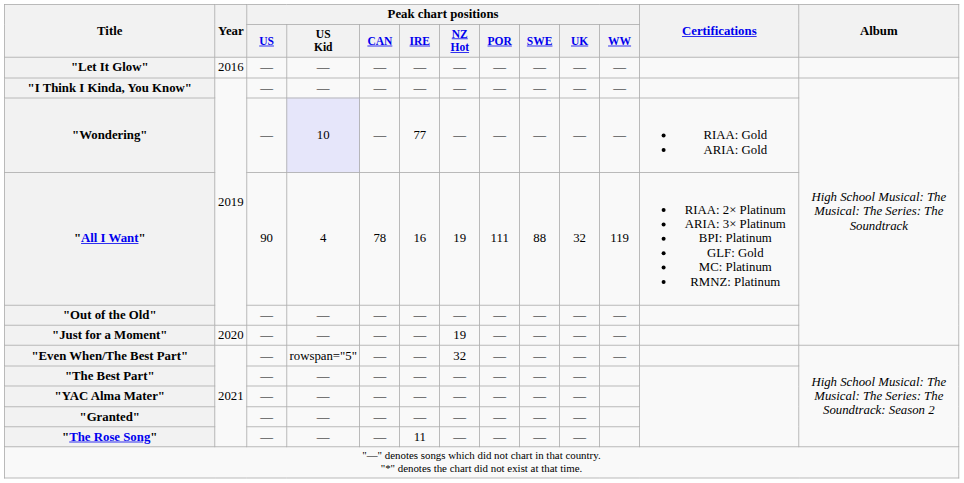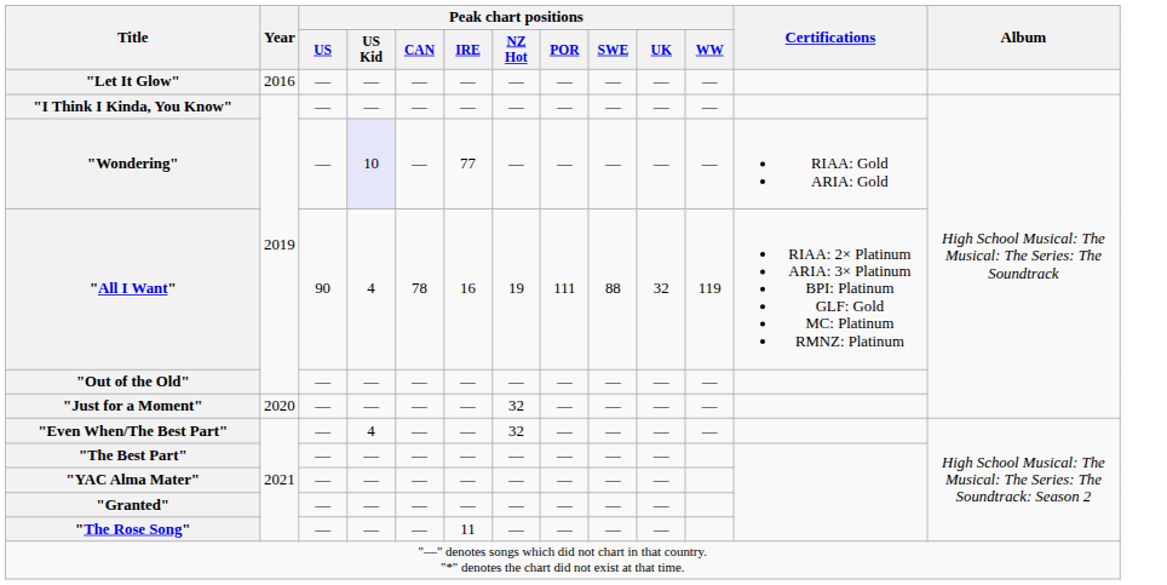"Just for a Moment" | Peak chart positions / NZ Hot: 19 -> 32
"Even When/The Best Part" | Peak chart positions / US Kid: rowspan="5" -> 4
